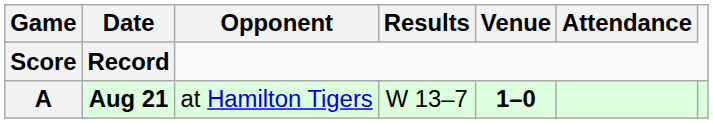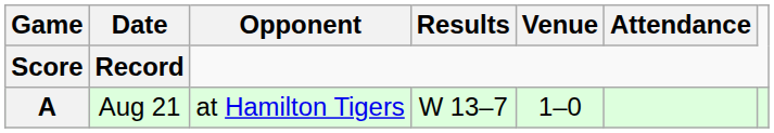A | Date / Record: bold -> normal
A | Venue: bold -> normal
